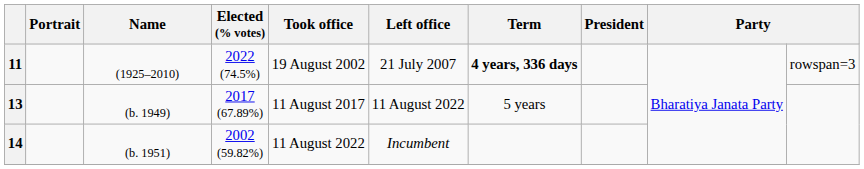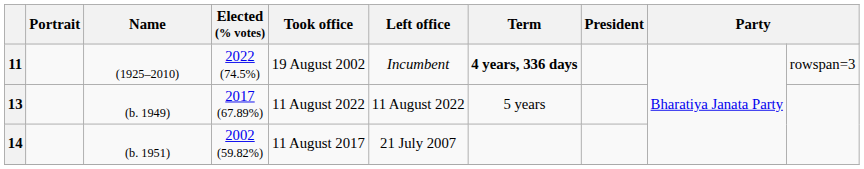11 | Left office: 21 July 2007 -> Incumbent
13 | Took office: 11 August 2017 -> 11 August 2022
14 | Took office: 11 August 2022 -> 11 August 2017
14 | Left office: Incumbent -> 21 July 2007
